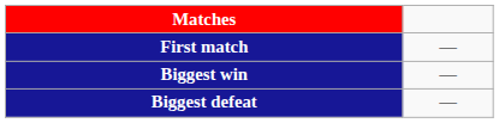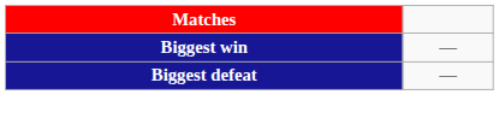- row: First match | —
